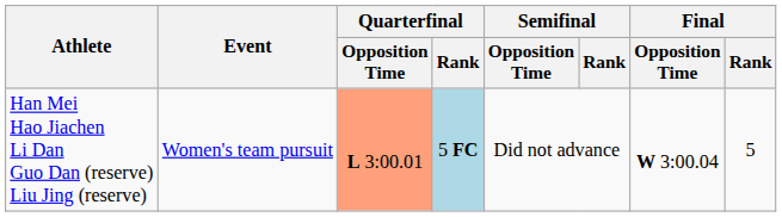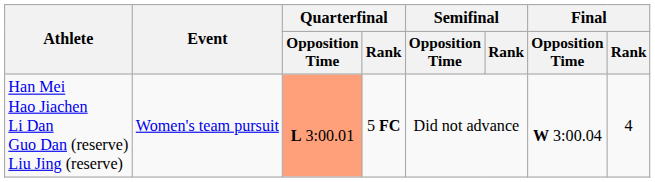row 3 | Quarterfinal / Rank: lightblue background -> no background
row 3 | Final / Rank: 5 -> 4
